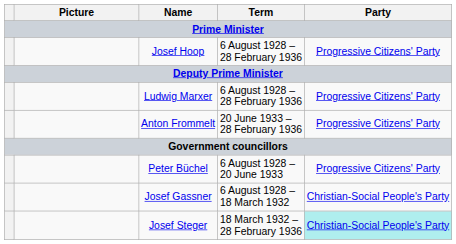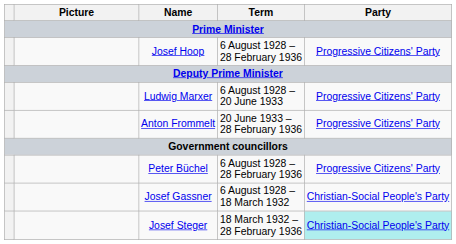Ludwig Marxer | Term: 6 August 1928 – 28 February 1936 -> 6 August 1928 – 20 June 1933
Peter Büchel | Term: 6 August 1928 – 20 June 1933 -> 6 August 1928 – 28 February 1936
